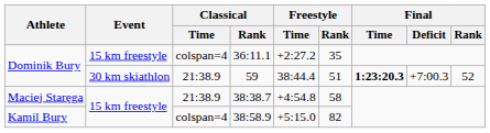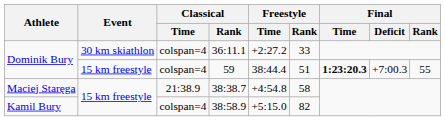36:11.1 | Event: 15 km freestyle -> 30 km skiathlon
36:11.1 | Freestyle / Rank: 35 -> 33
59 | Event: 30 km skiathlon -> 15 km freestyle
59 | Classical / Time: 21:38.9 -> colspan=4
59 | Final / Rank: 52 -> 55
